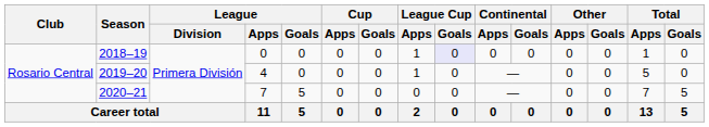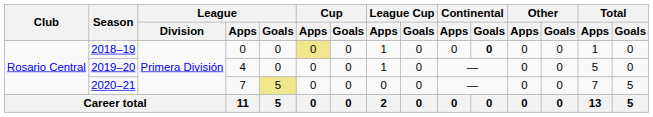2018–19 | Cup / Apps: no background -> khaki background
2018–19 | League Cup / Goals: lavender background -> no background
2018–19 | Continental / Goals: normal -> bold
2020–21 | League / Goals: no background -> khaki background
